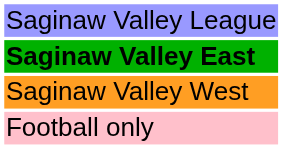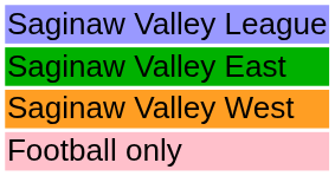row 2 | column 1: bold -> normal
